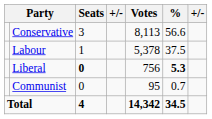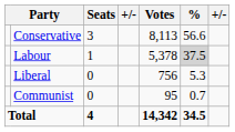Labour | %: no background -> lightgrey background
Liberal | Seats: bold -> normal
Liberal | %: bold -> normal
